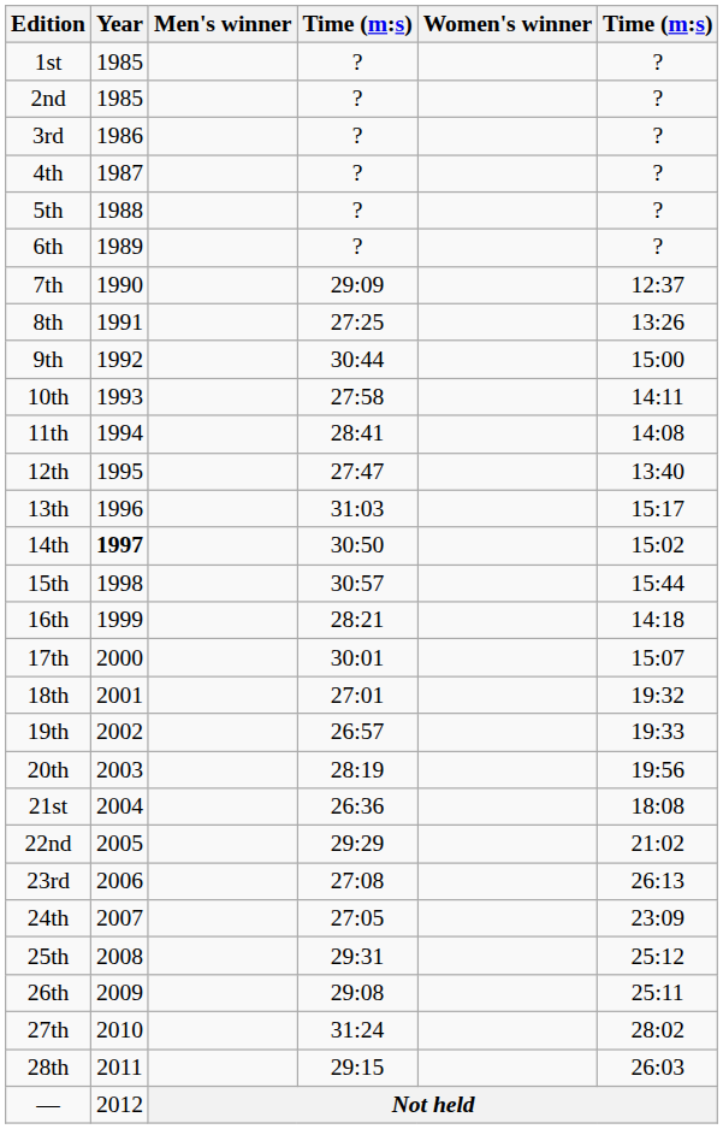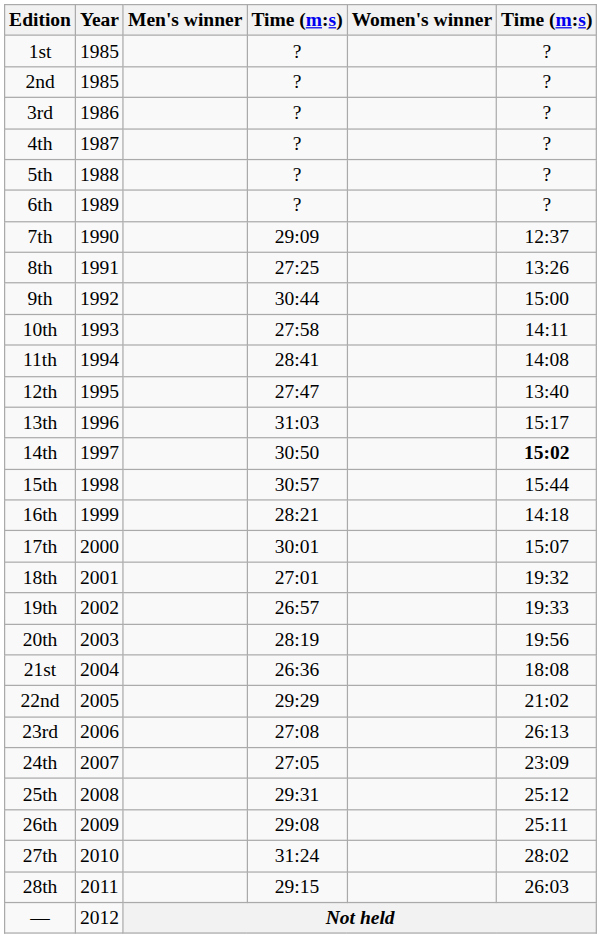14th | Year: bold -> normal
14th | column 6: normal -> bold
